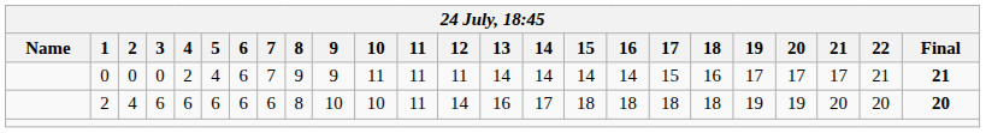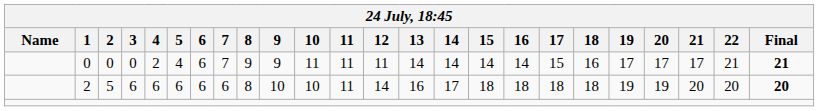row 4 | 2: 4 -> 5
